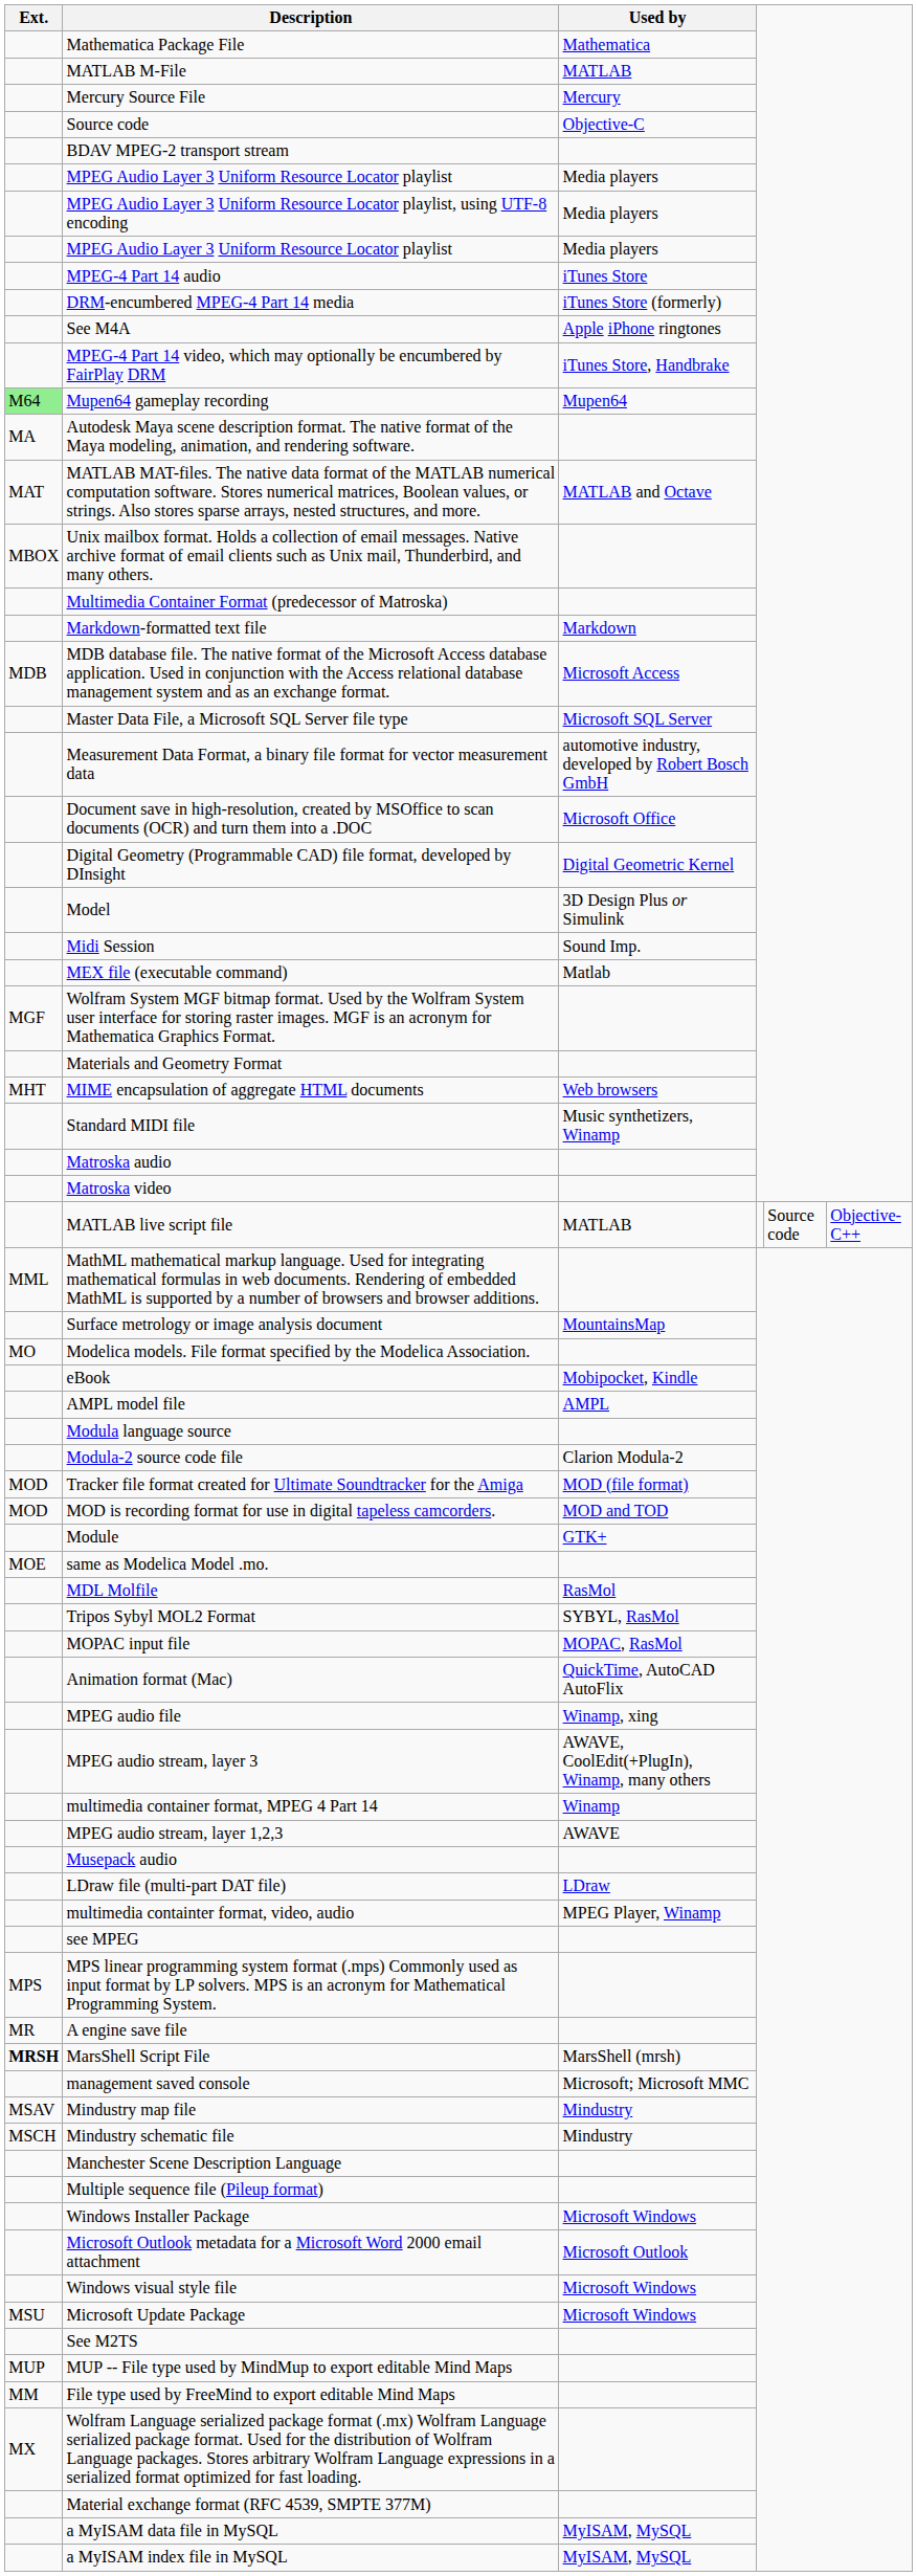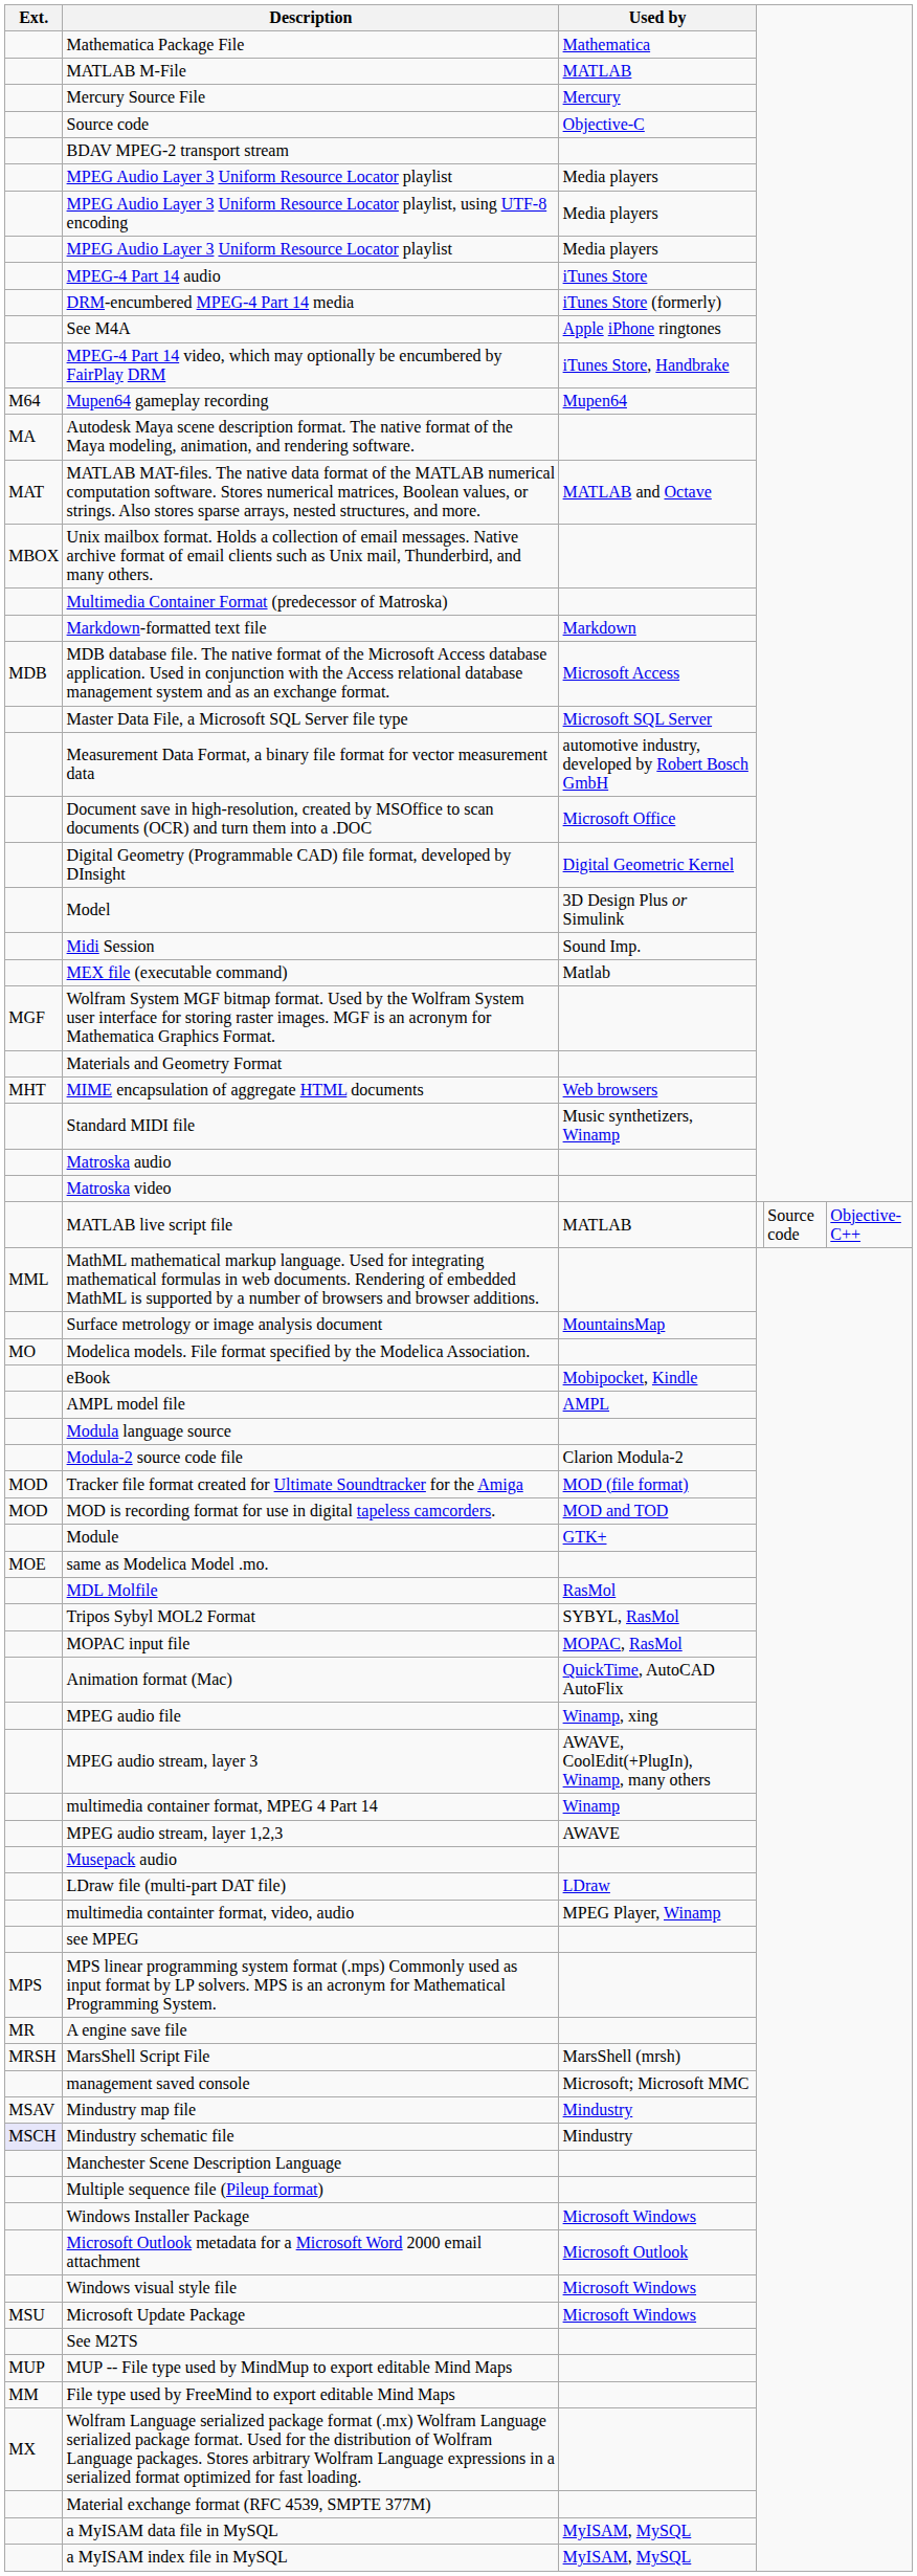Mupen64 gameplay recording | Ext.: lightgreen background -> no background
MarsShell Script File | Ext.: bold -> normal
Mindustry schematic file | Ext.: no background -> lavender background
